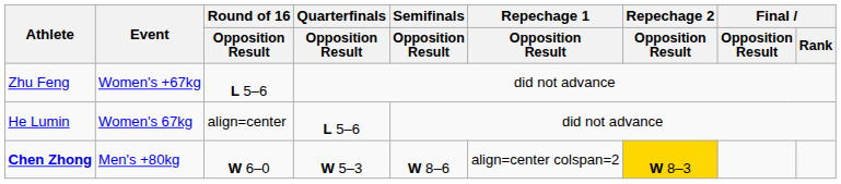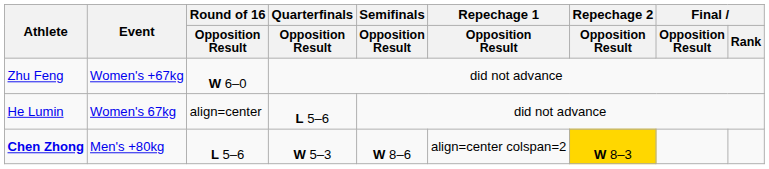Zhu Feng | Round of 16 / Opposition Result: L 5–6 -> W 6–0
Chen Zhong | Round of 16 / Opposition Result: W 6–0 -> L 5–6
